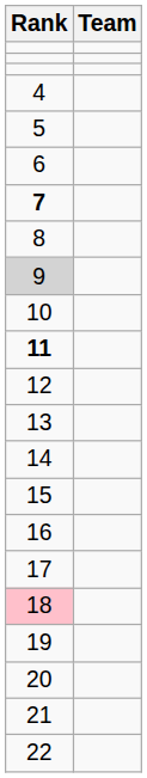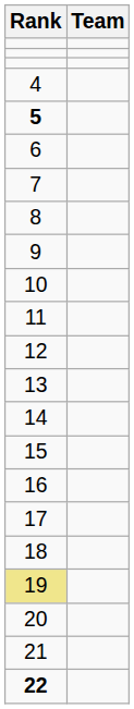row 6 | Rank: normal -> bold
row 8 | Rank: bold -> normal
row 10 | Rank: lightgrey background -> no background
row 12 | Rank: bold -> normal
row 19 | Rank: pink background -> no background
row 20 | Rank: no background -> khaki background
row 23 | Rank: normal -> bold
